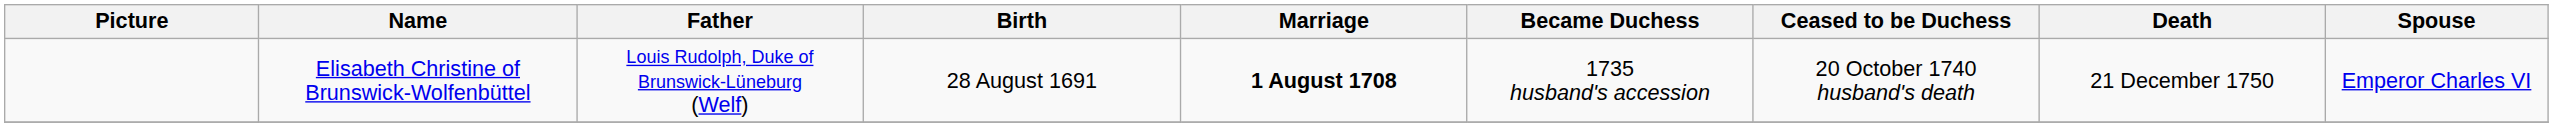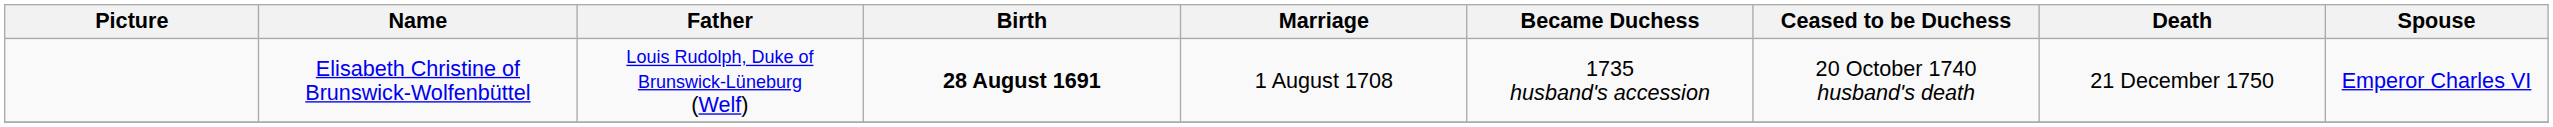Elisabeth Christine of Brunswick-Wolfenbüttel | Birth: normal -> bold
Elisabeth Christine of Brunswick-Wolfenbüttel | Marriage: bold -> normal
